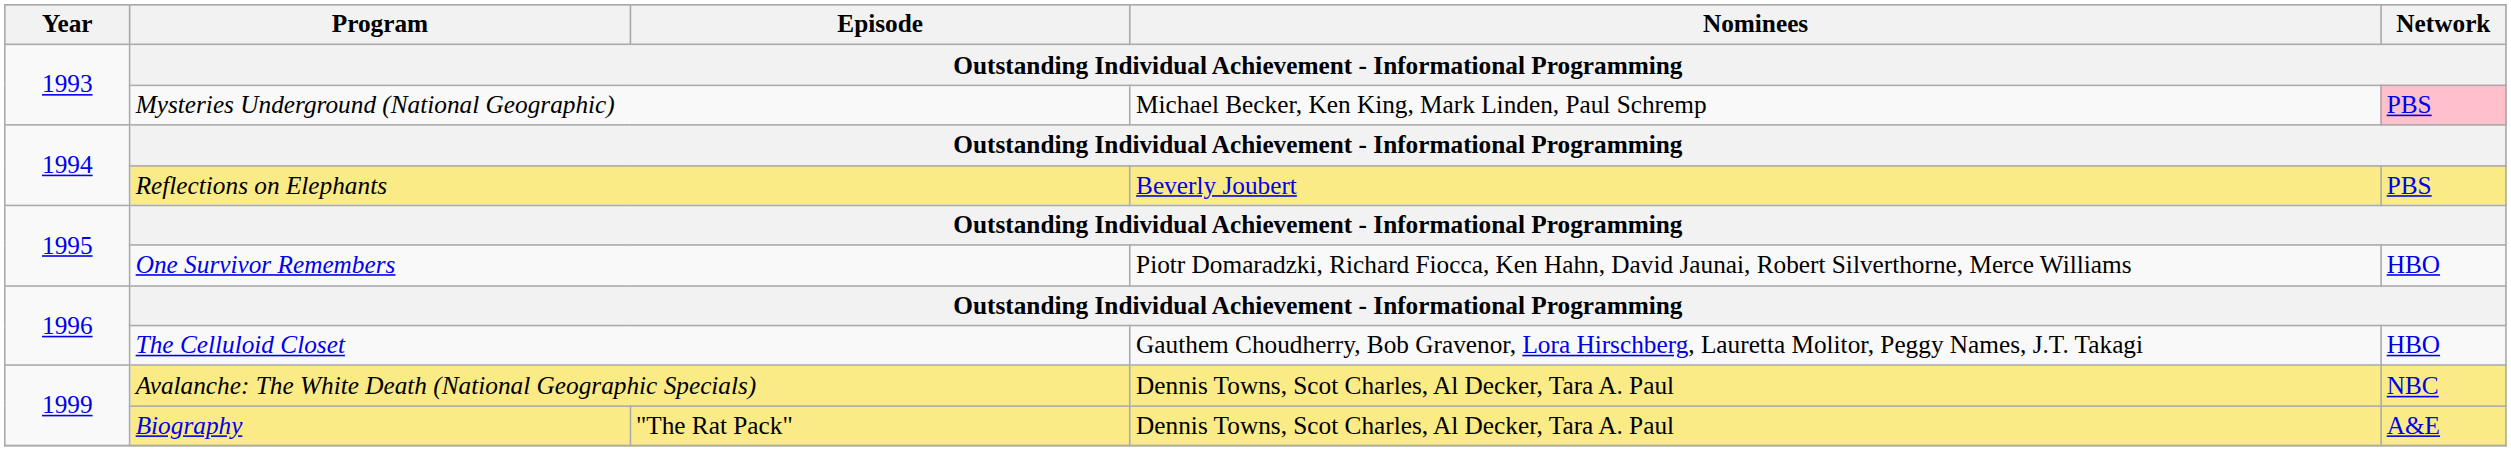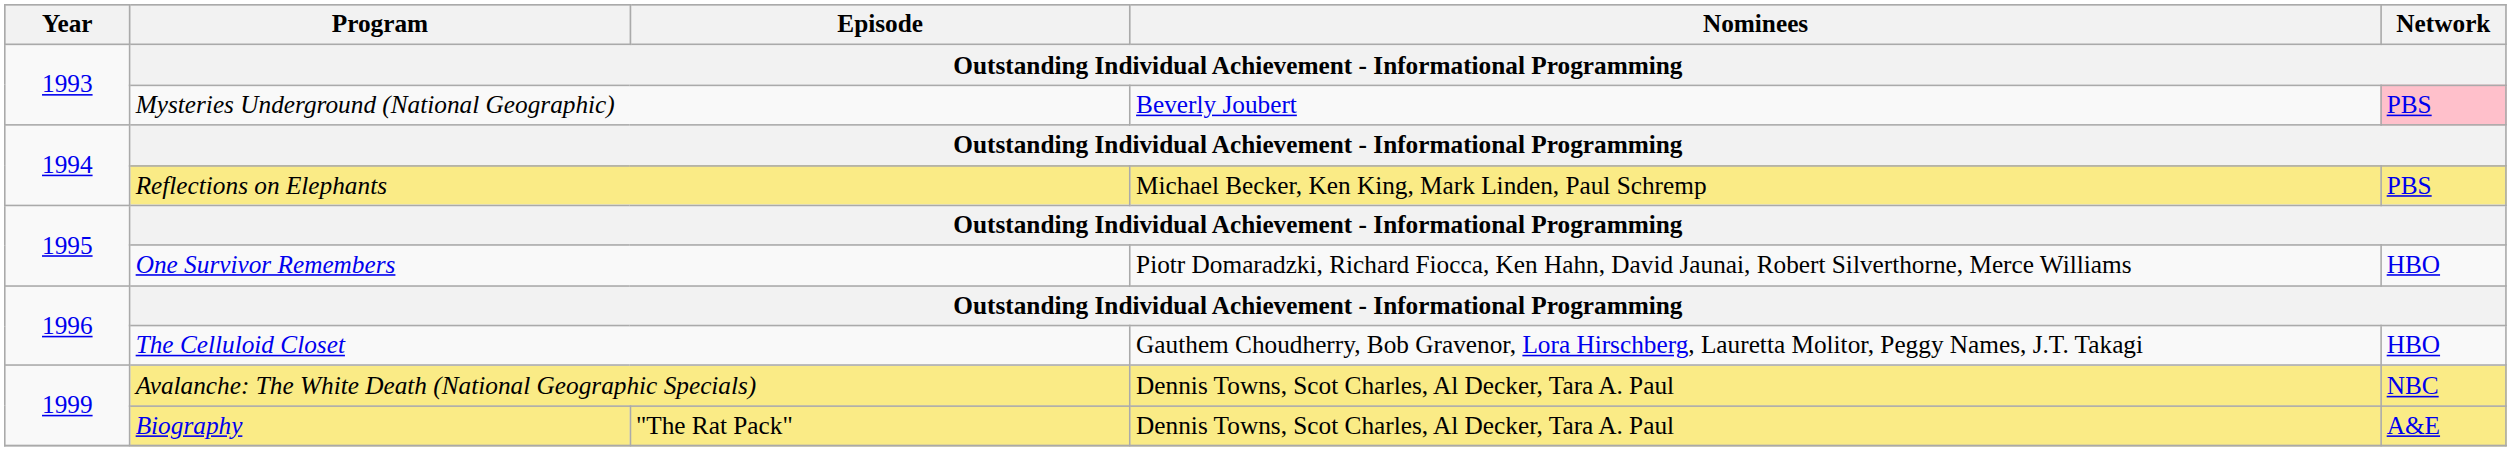Mysteries Underground (National Geographic) | Nominees: Michael Becker, Ken King, Mark Linden, Paul Schremp -> Beverly Joubert
Reflections on Elephants | Nominees: Beverly Joubert -> Michael Becker, Ken King, Mark Linden, Paul Schremp
